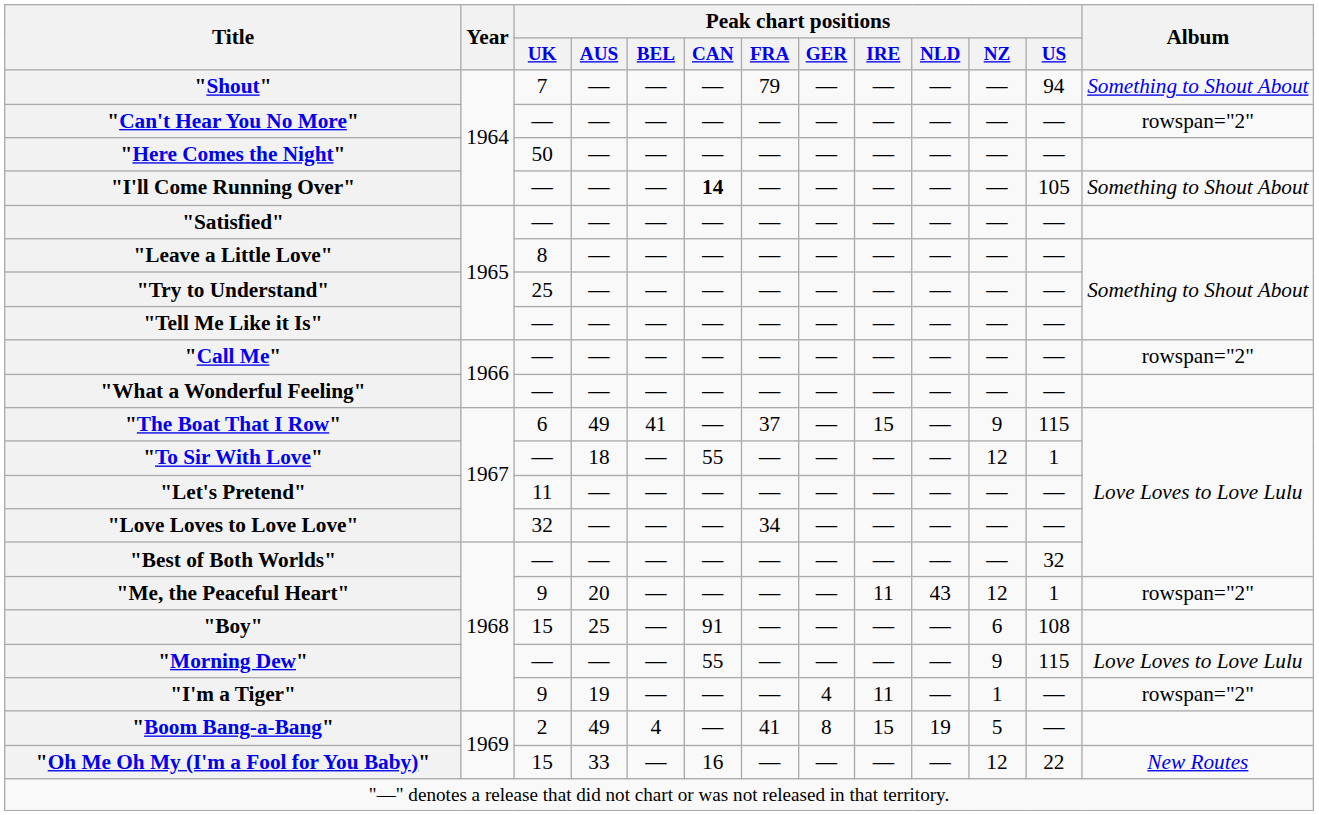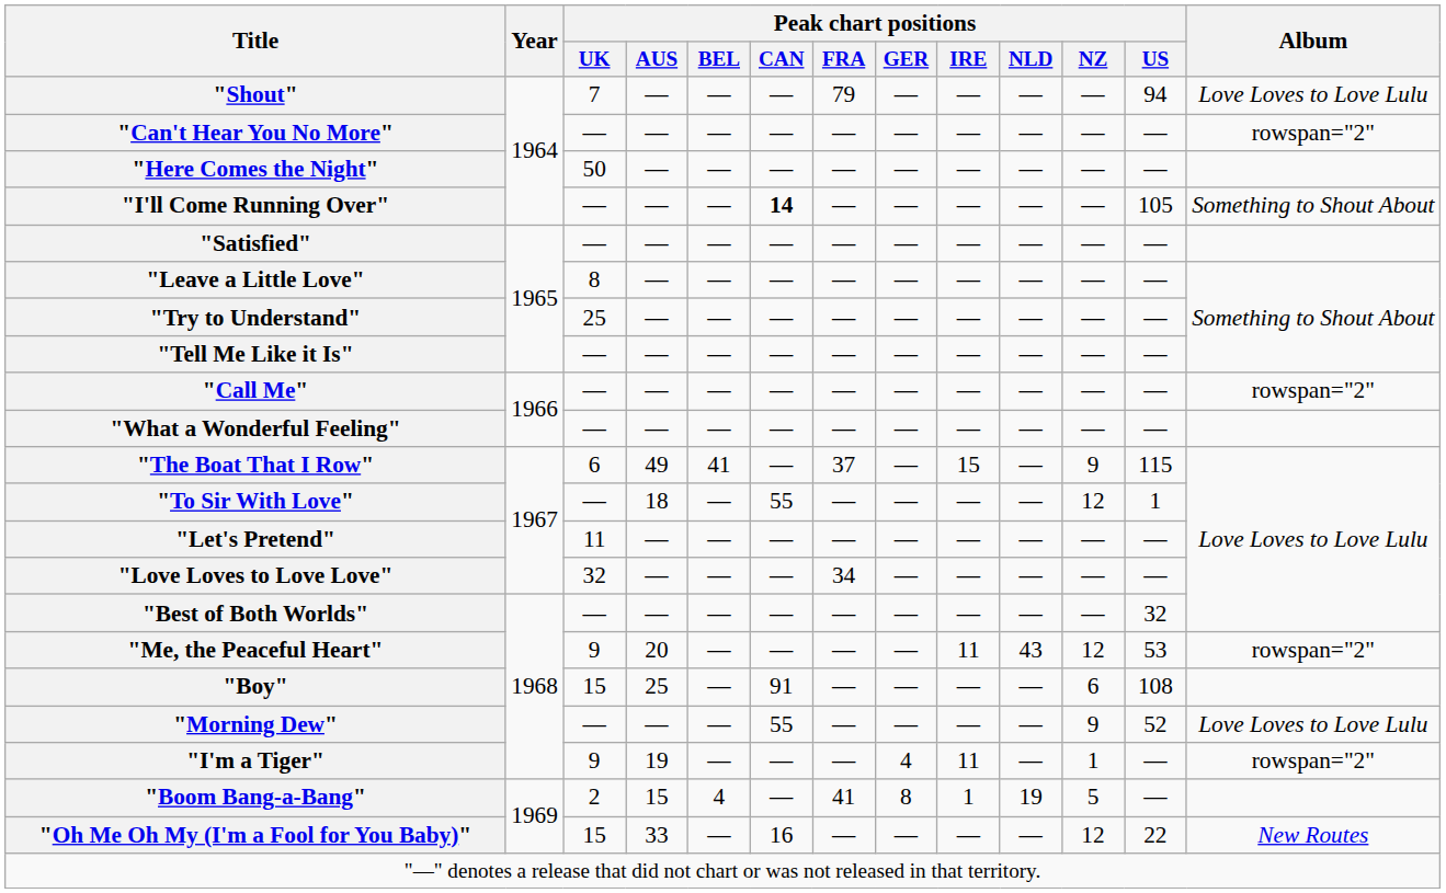"Shout" | Album: Something to Shout About -> Love Loves to Love Lulu
"Me, the Peaceful Heart" | Peak chart positions / US: 1 -> 53
"Morning Dew" | Peak chart positions / US: 115 -> 52
"Boom Bang-a-Bang" | Peak chart positions / AUS: 49 -> 15
"Boom Bang-a-Bang" | Peak chart positions / IRE: 15 -> 1
